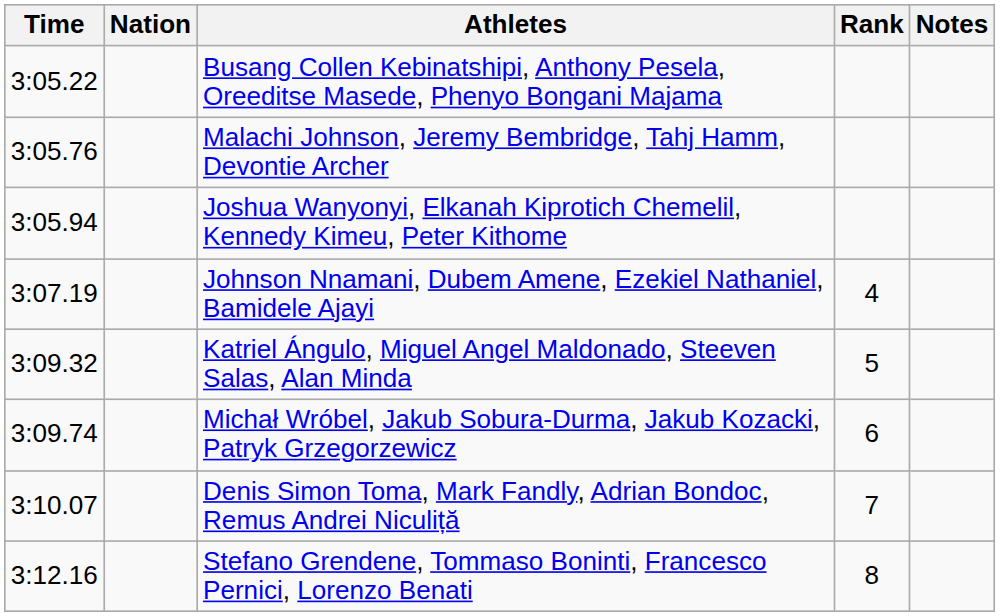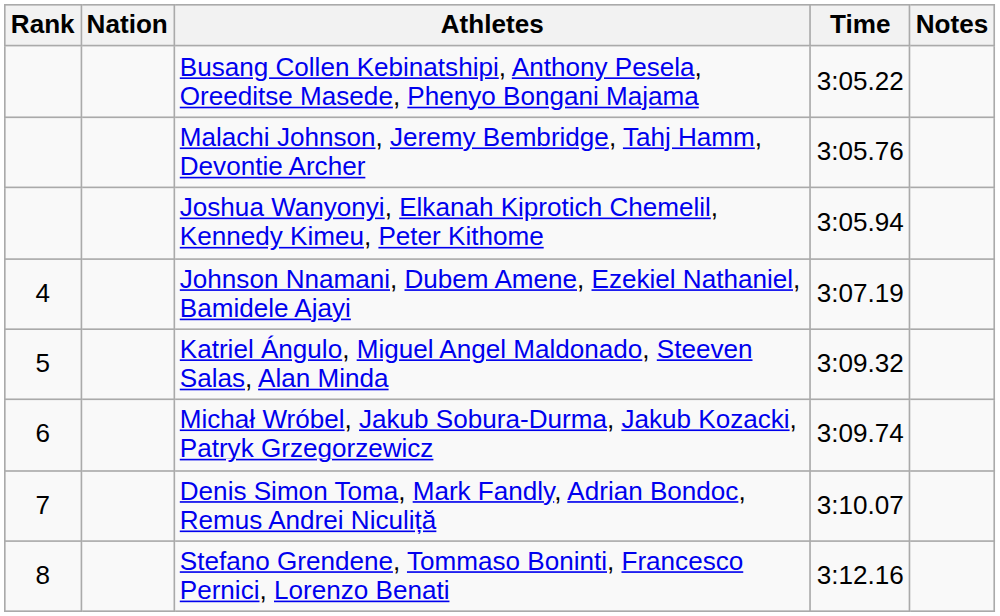columns swapped: Rank <-> Time
